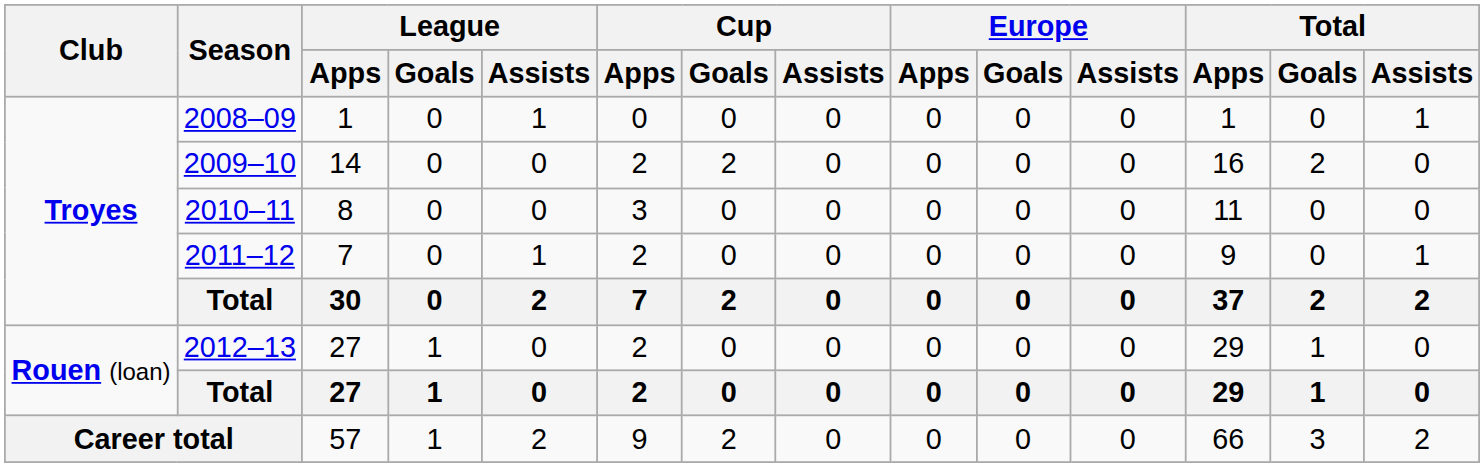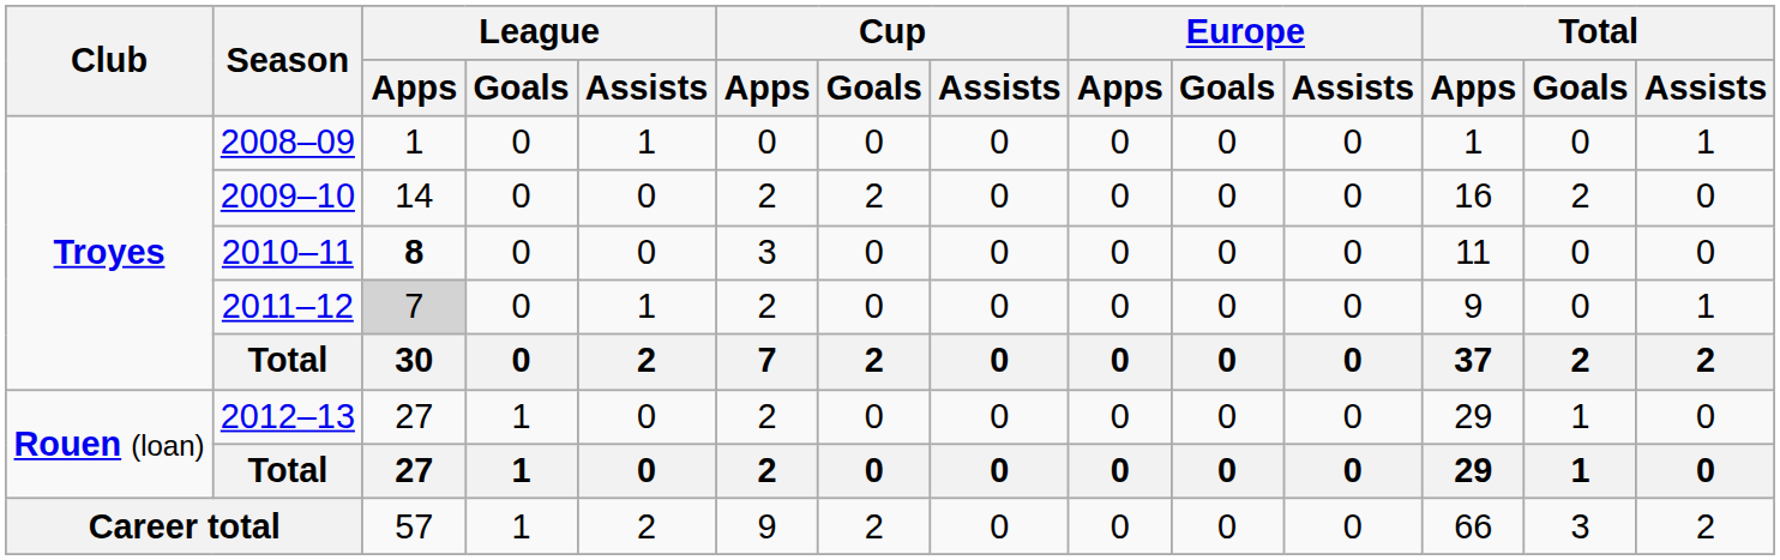2010–11 | League / Apps: normal -> bold
2011–12 | League / Apps: no background -> lightgrey background
